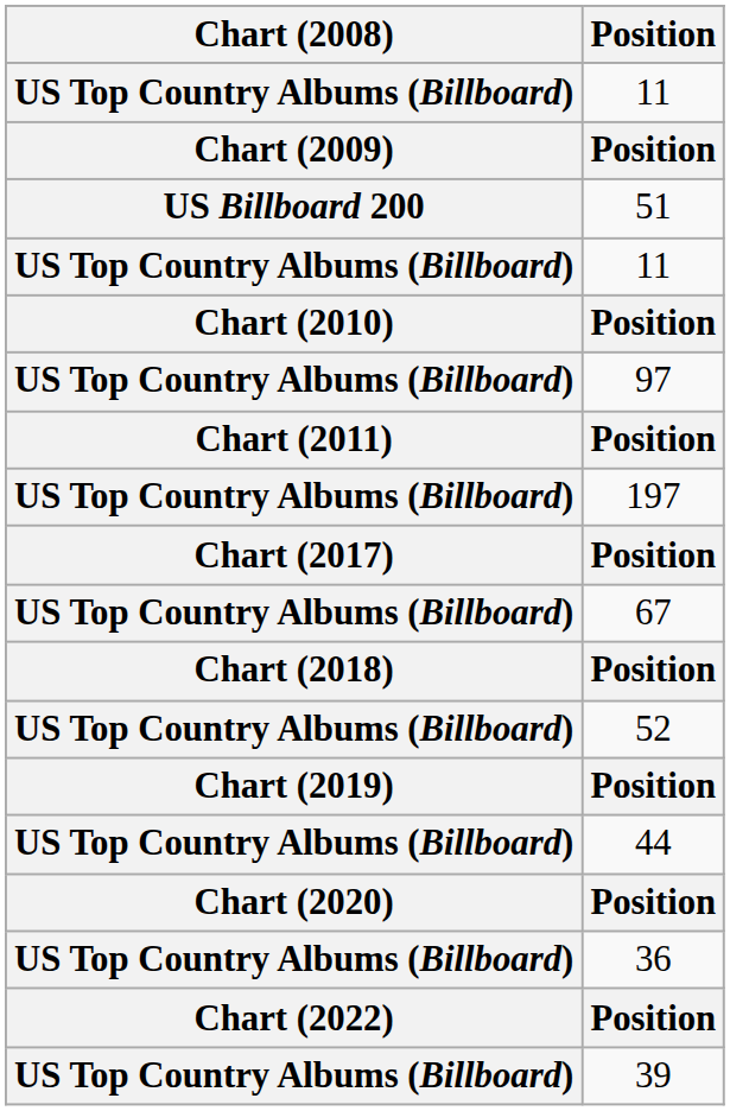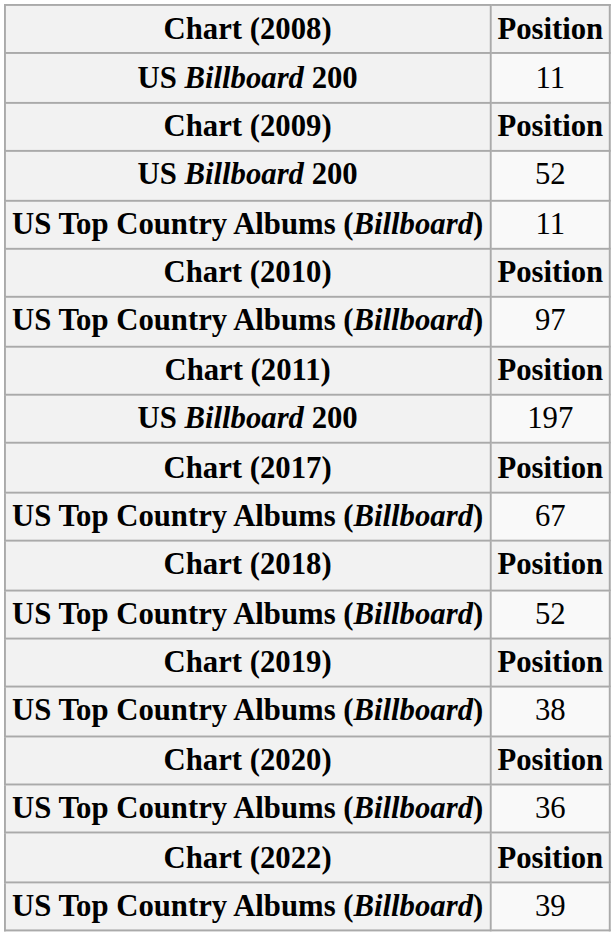row 2 | Chart (2008): US Top Country Albums (Billboard) -> US Billboard 200
row 4 | Position: 51 -> 52
row 9 | Chart (2008): US Top Country Albums (Billboard) -> US Billboard 200
row 15 | Position: 44 -> 38
